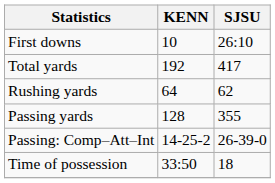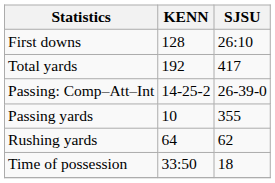First downs | KENN: 10 -> 128
rows swapped: Rushing yards <-> Passing: Comp–Att–Int
Passing yards | KENN: 128 -> 10
